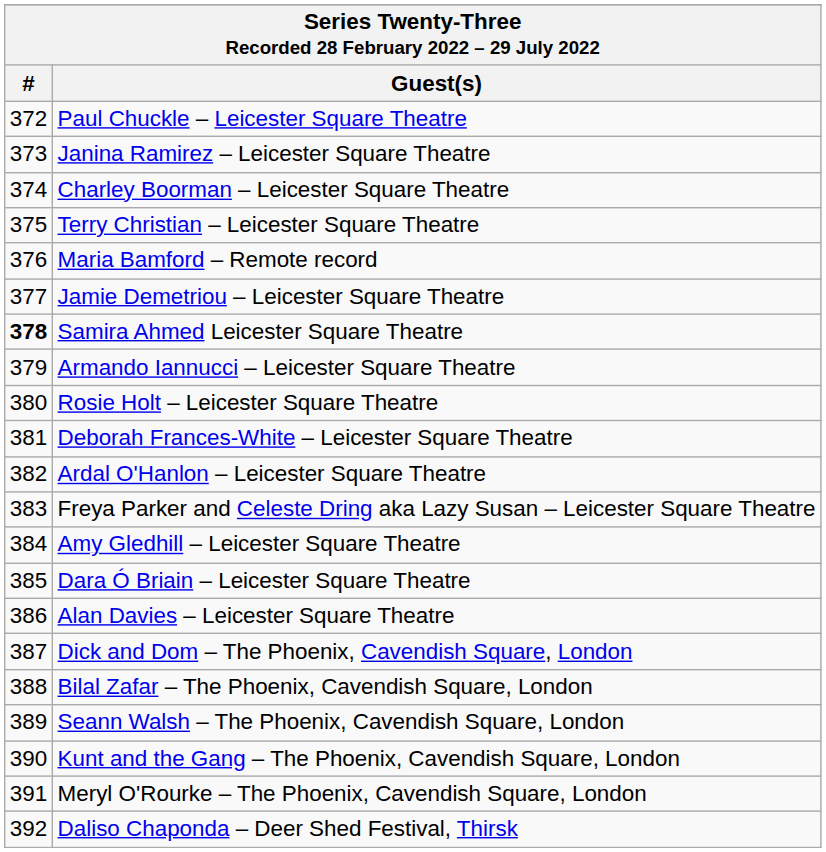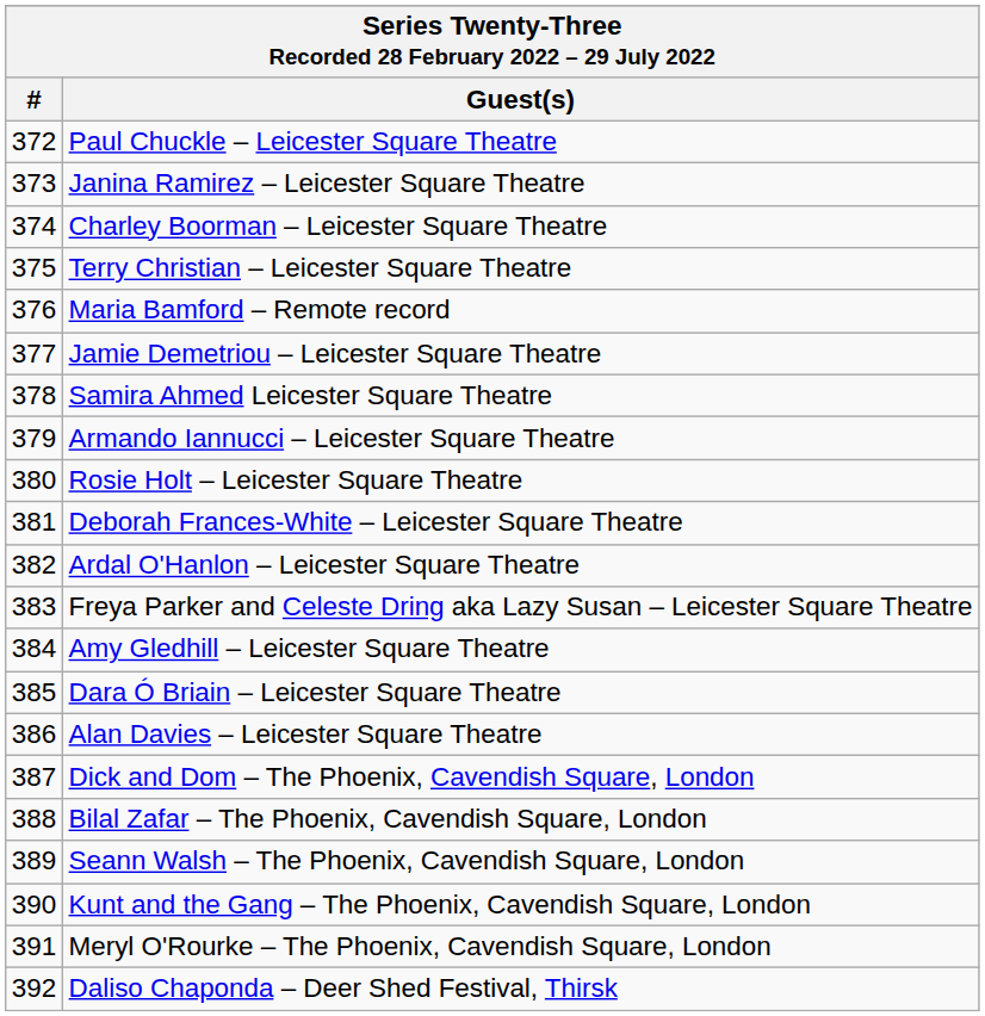Samira Ahmed Leicester Square Theatre | #: bold -> normal
